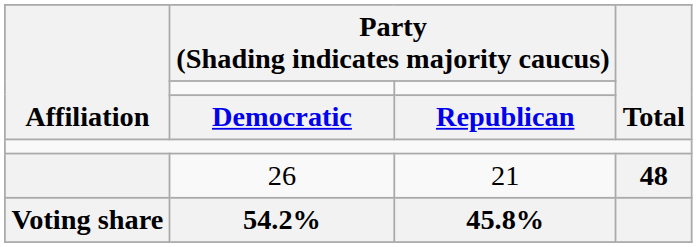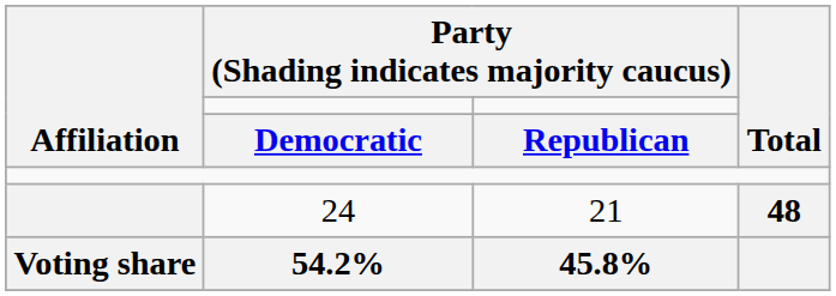48 | column 2: 26 -> 24
